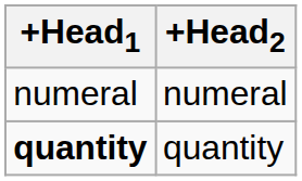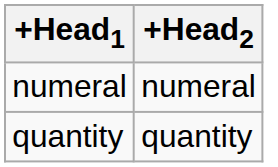row 3 | +Head1: bold -> normal
